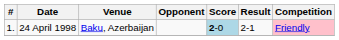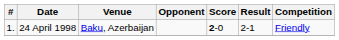24 April 1998 | Score: lightblue background -> no background
24 April 1998 | Competition: pink background -> no background
